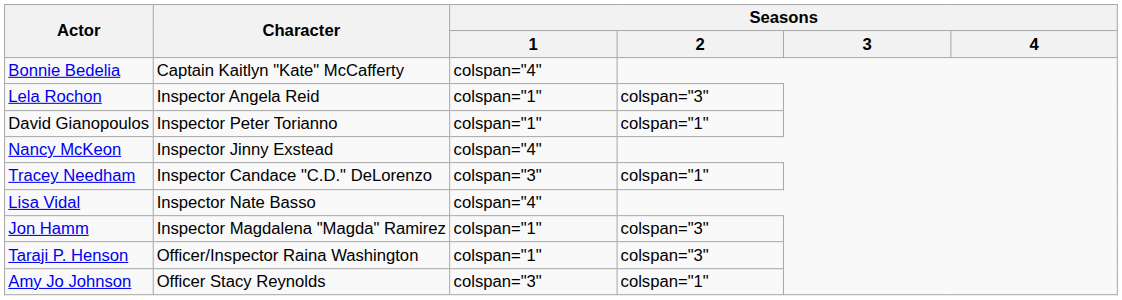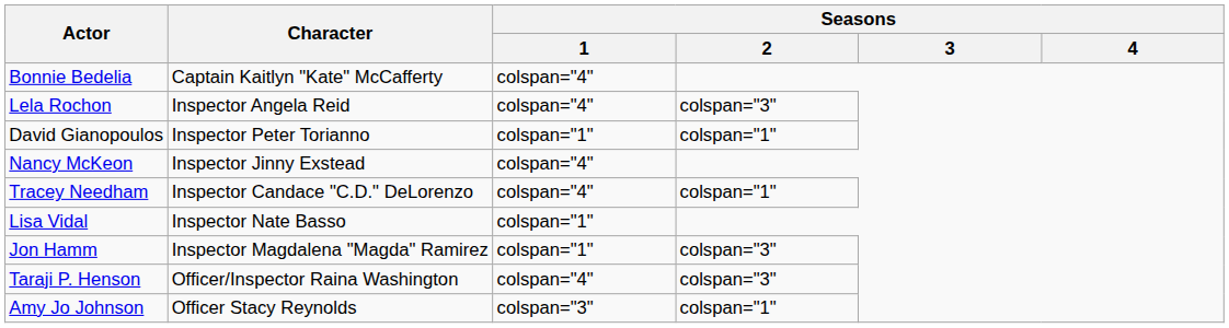Lela Rochon | Seasons / 1: colspan="1" -> colspan="4"
Tracey Needham | Seasons / 1: colspan="3" -> colspan="4"
Lisa Vidal | Seasons / 1: colspan="4" -> colspan="1"
Taraji P. Henson | Seasons / 1: colspan="1" -> colspan="4"
